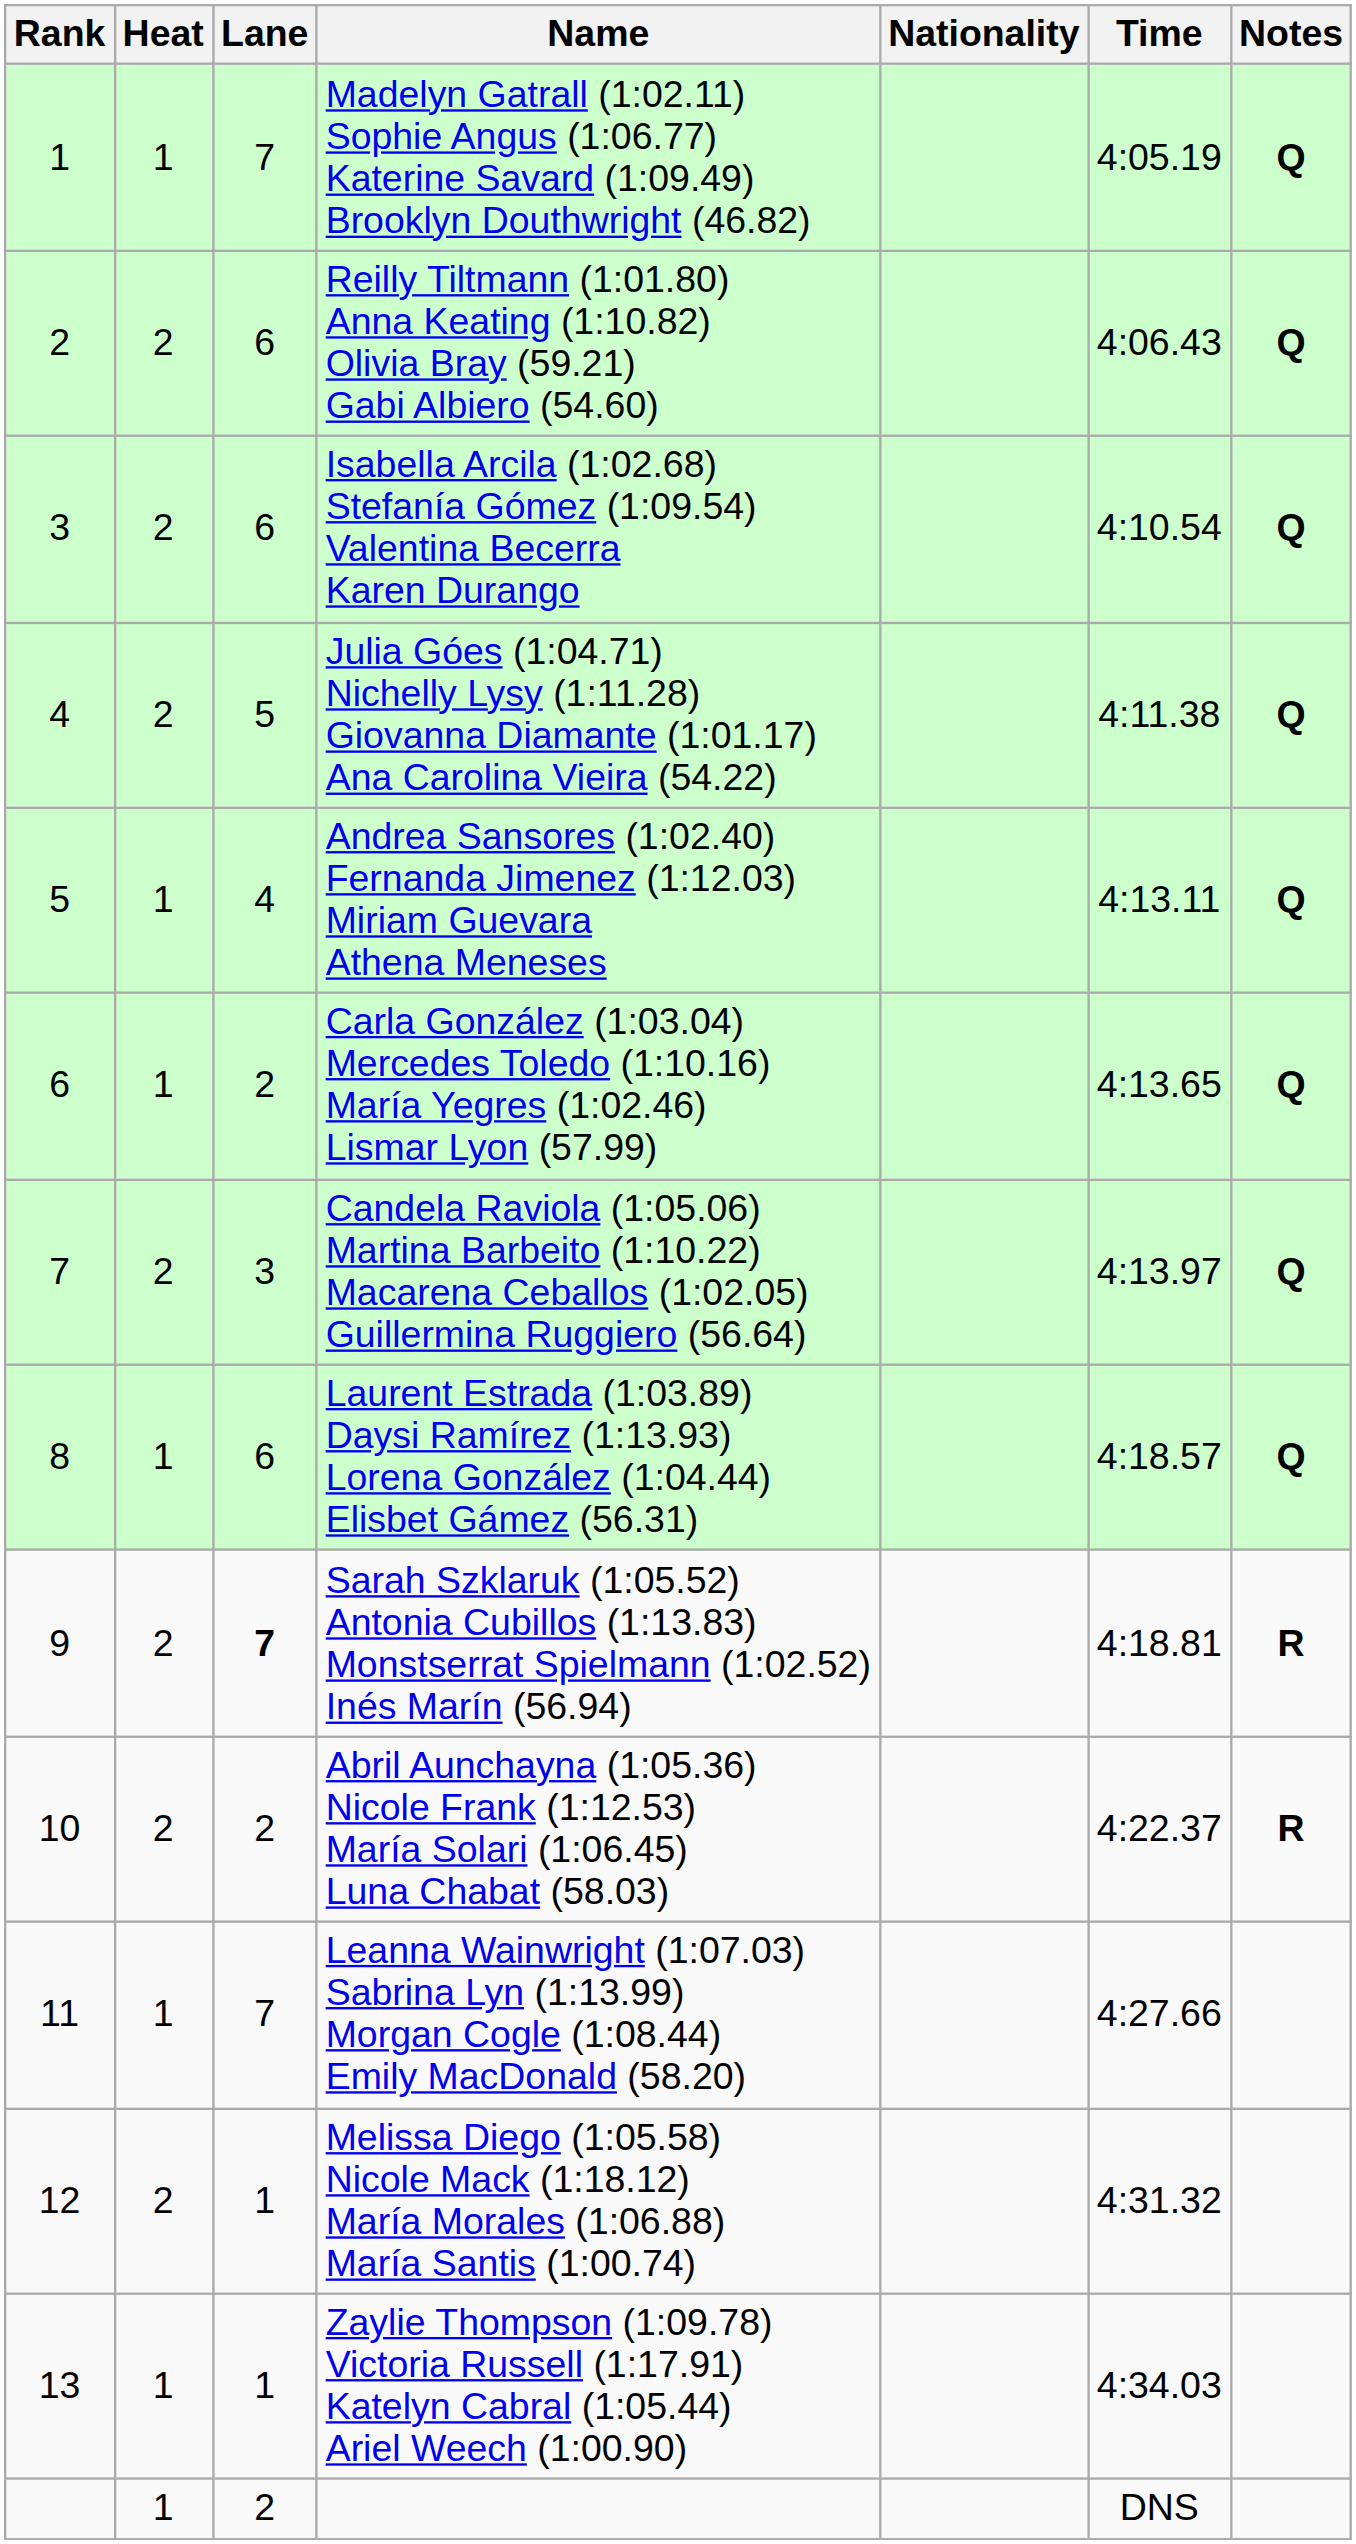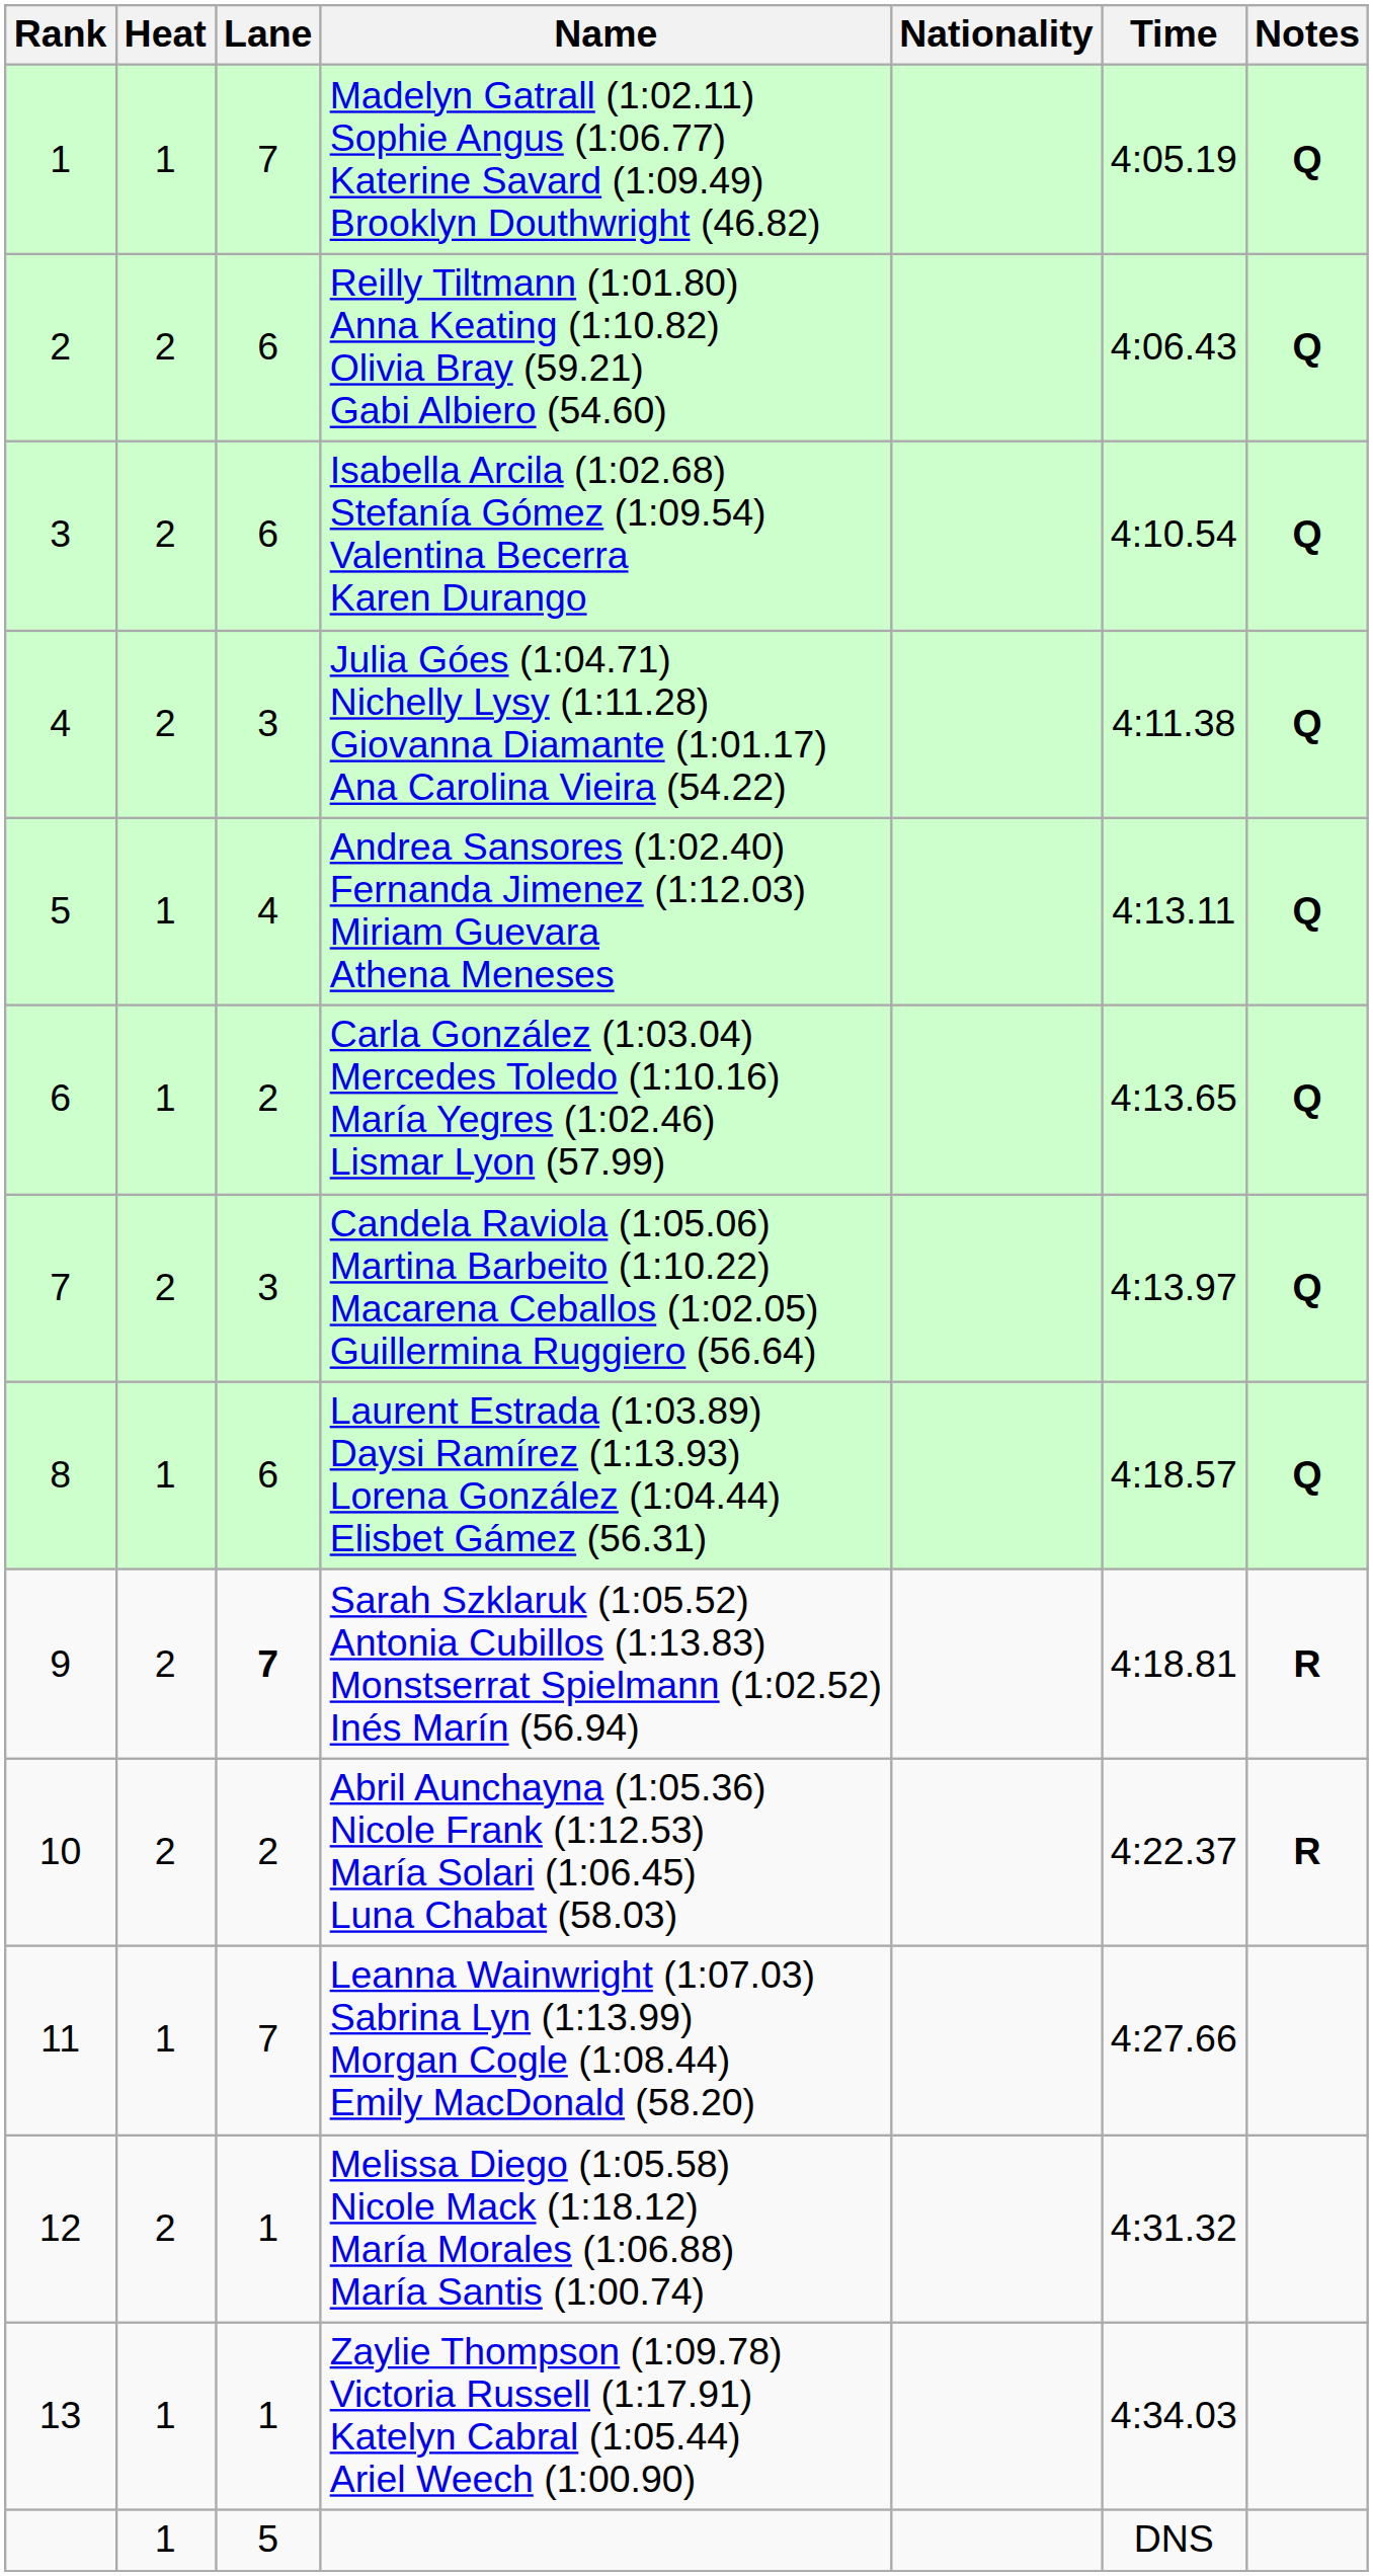row 5 | Lane: 5 -> 3
row 15 | Lane: 2 -> 5
